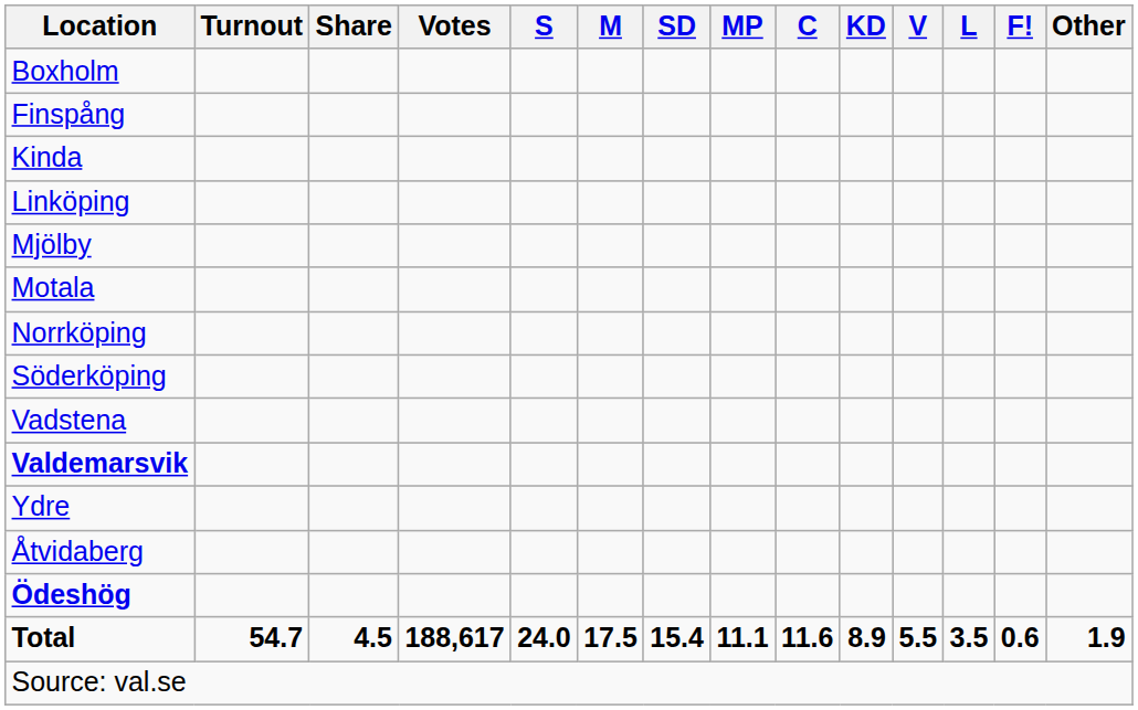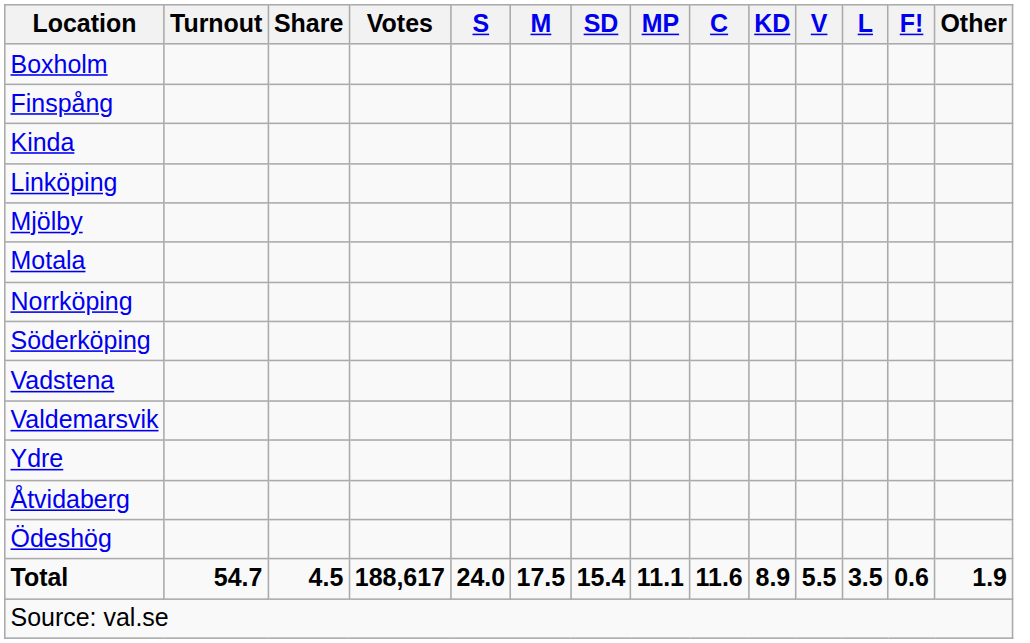Valdemarsvik | Location: bold -> normal
Ödeshög | Location: bold -> normal
